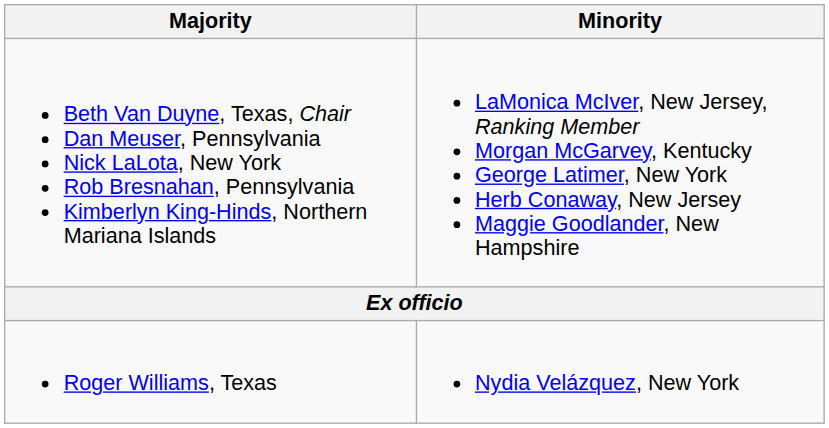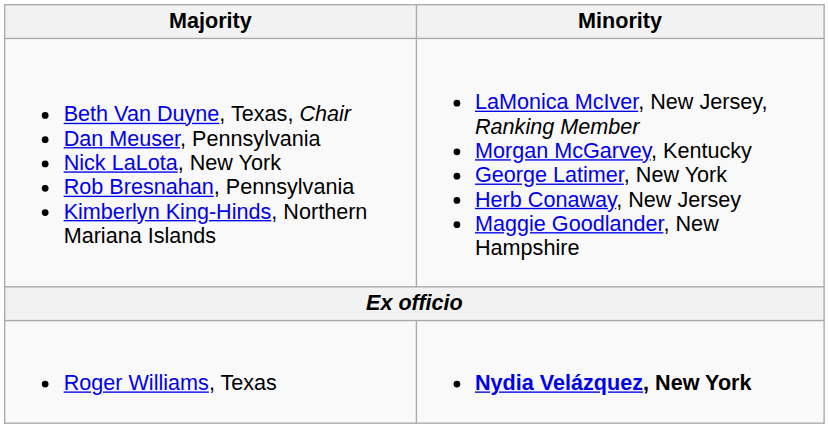Roger Williams, Texas | Minority: normal -> bold
